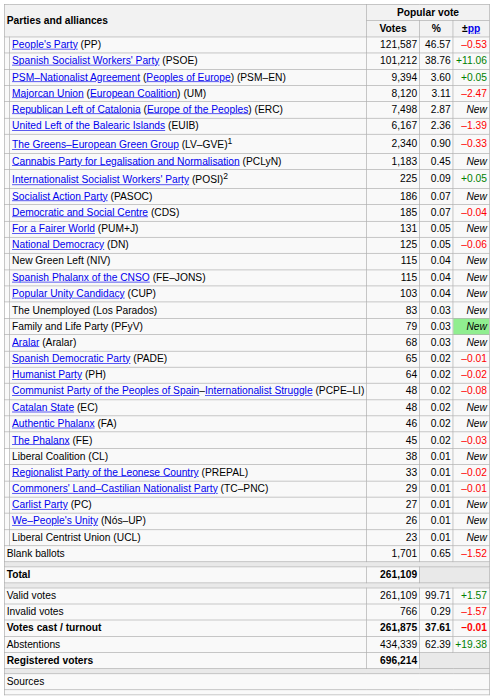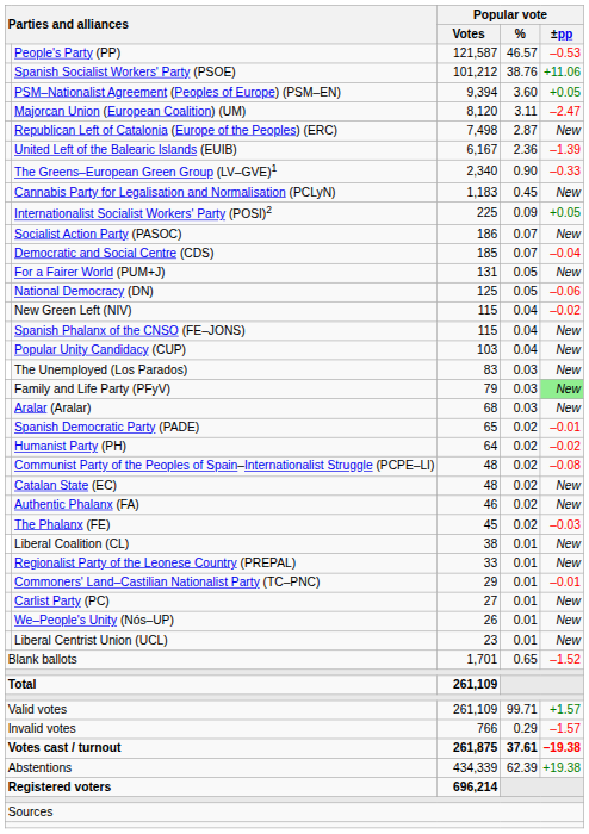New Green Left (NIV) | Popular vote / ±pp: New -> –0.02
Regionalist Party of the Leonese Country (PREPAL) | Popular vote / ±pp: –0.02 -> New
Votes cast / turnout | Popular vote / ±pp: –0.01 -> –19.38
